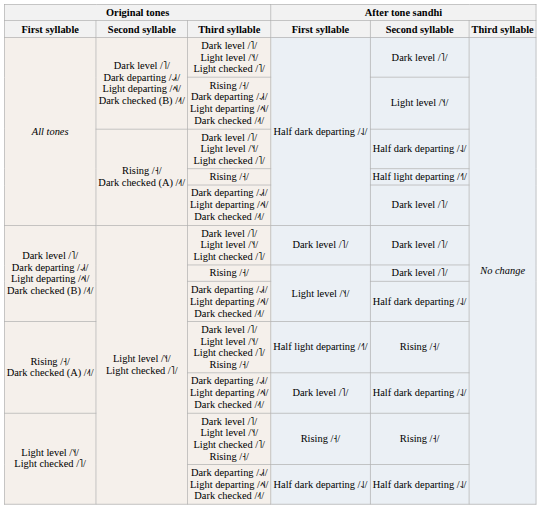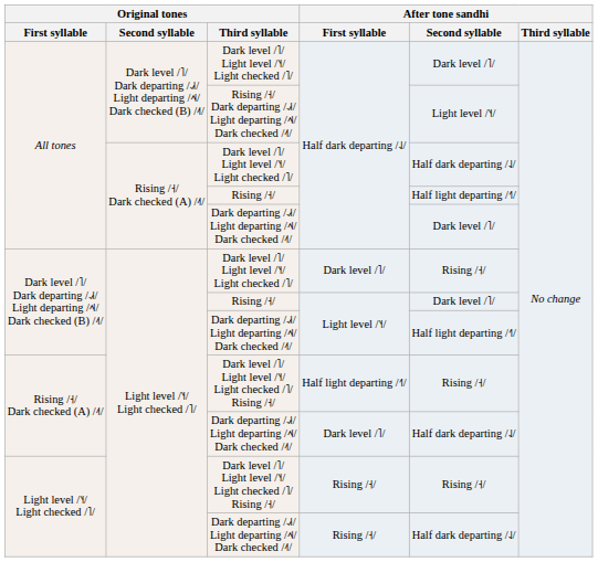row 8 | After tone sandhi / Second syllable: Dark level /˥/ -> Rising /˧/
row 10 | After tone sandhi / Second syllable: Half dark departing /˨˩/ -> Half light departing /˧˥/
row 14 | After tone sandhi / First syllable: Half dark departing /˨˩/ -> Rising /˧/
